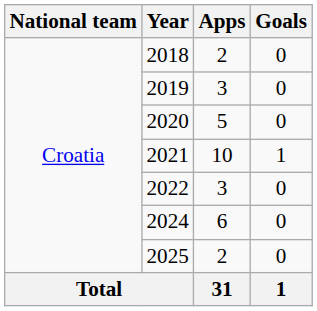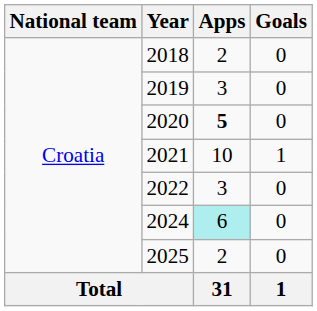2020 | Apps: normal -> bold
2024 | Apps: no background -> paleturquoise background
